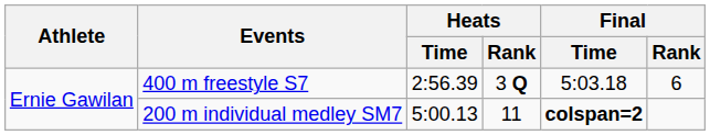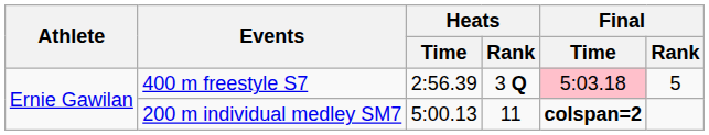400 m freestyle S7 | Final / Time: no background -> pink background
400 m freestyle S7 | Final / Rank: 6 -> 5
